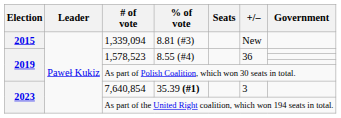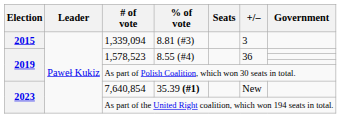1,339,094 | +/–: New -> 3
7,640,854 | +/–: 3 -> New
